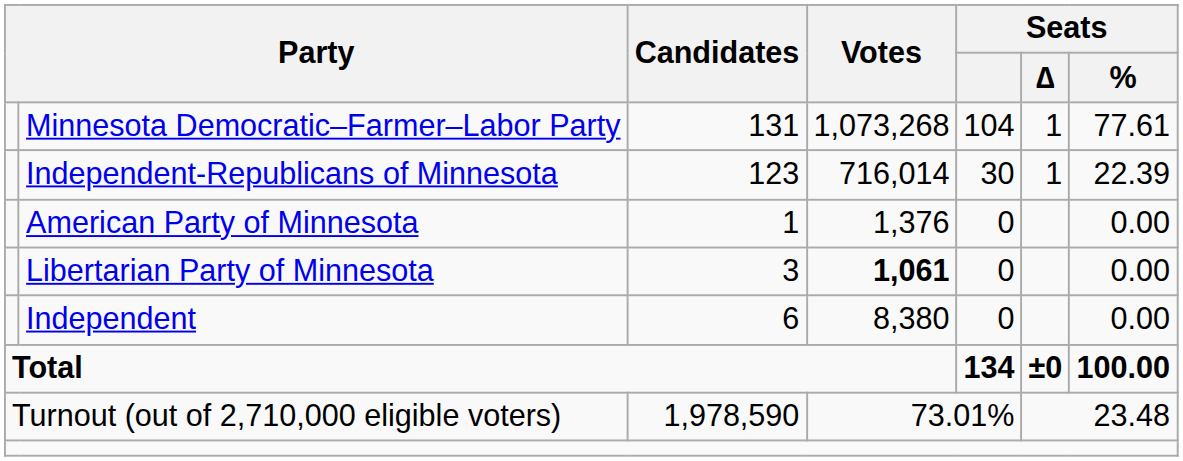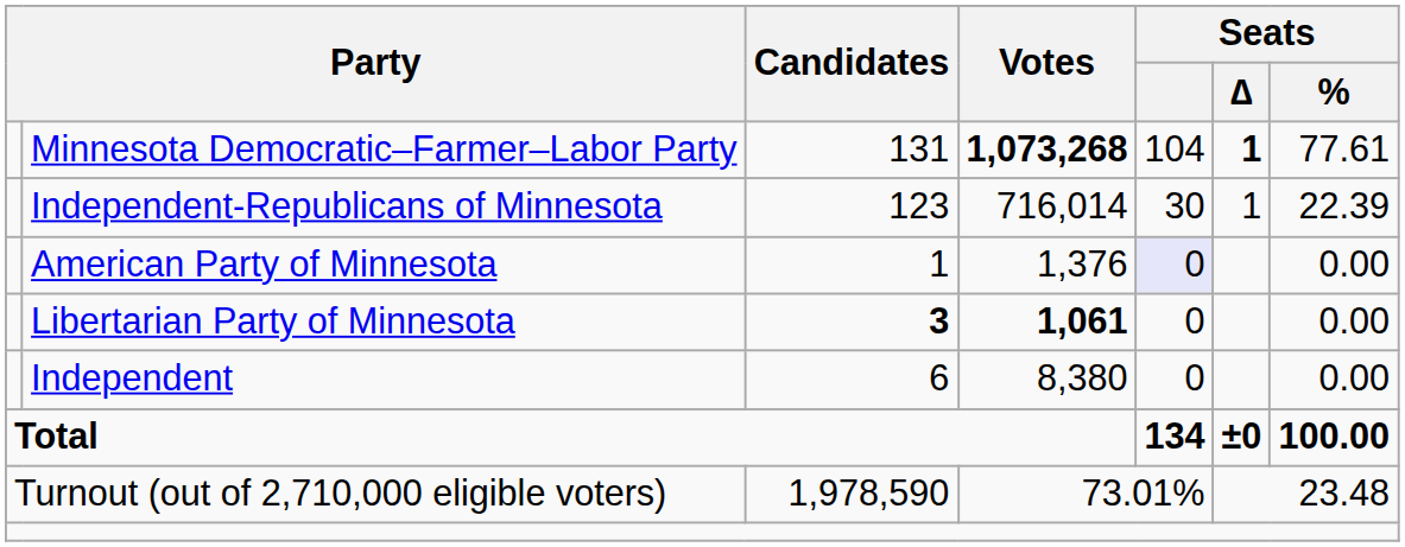Minnesota Democratic–Farmer–Labor Party | Votes: normal -> bold
Minnesota Democratic–Farmer–Labor Party | Seats / ∆: normal -> bold
American Party of Minnesota | Seats: no background -> lavender background
Libertarian Party of Minnesota | Candidates: normal -> bold
